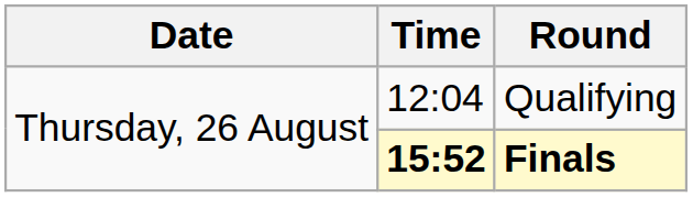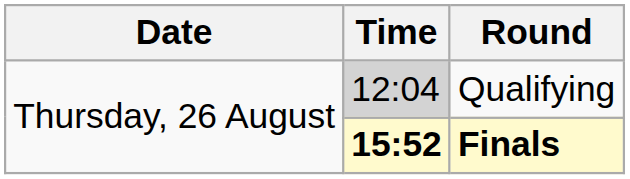Qualifying | Time: no background -> lightgrey background
